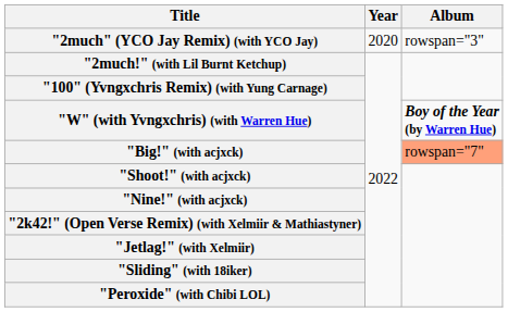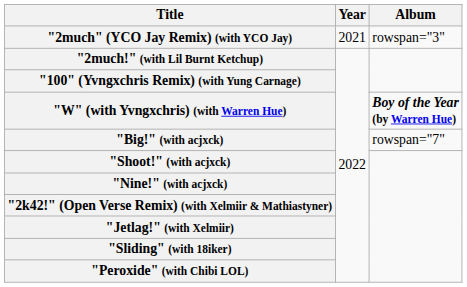"2much" (YCO Jay Remix) (with YCO Jay) | Year: 2020 -> 2021
"Big!" (with acjxck) | Album: lightsalmon background -> no background
